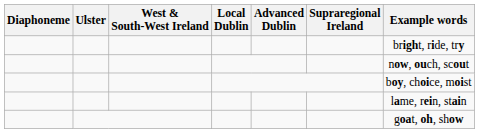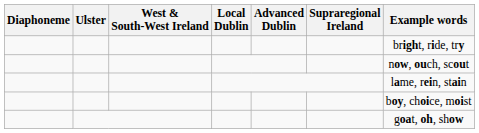row 4 | Example words: boy, choice, moist -> lame, rein, stain
row 5 | Example words: lame, rein, stain -> boy, choice, moist
